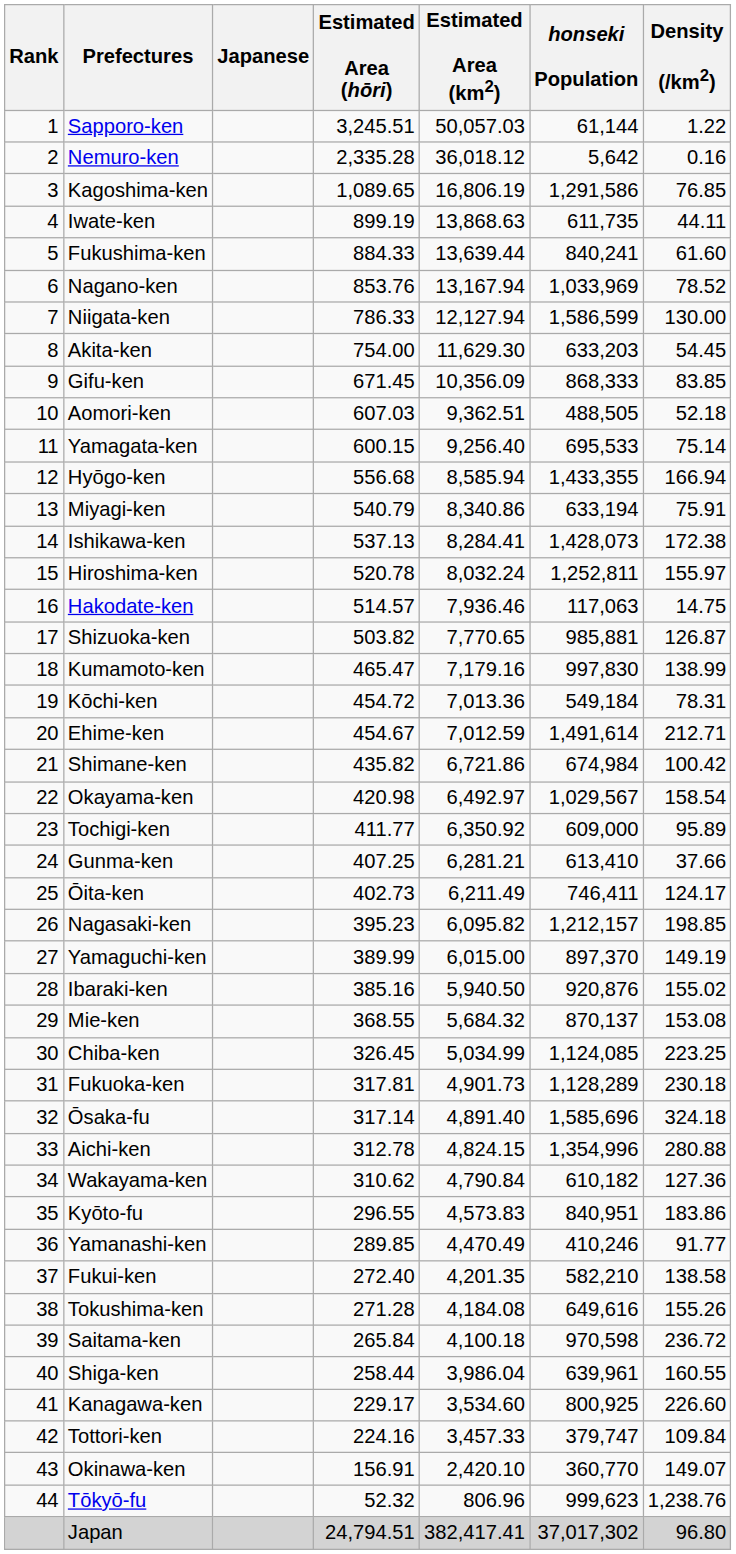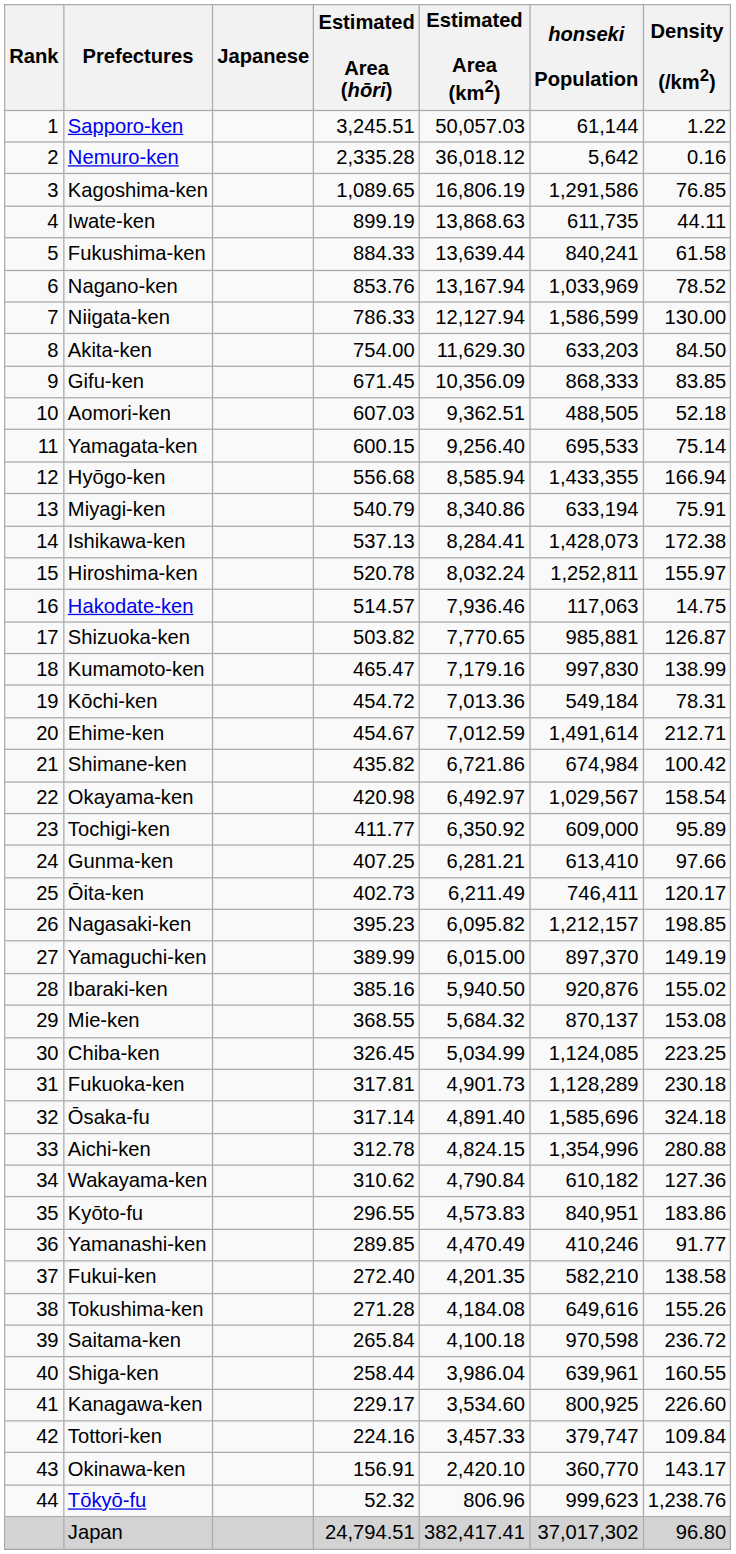Fukushima-ken | Density (/km2): 61.60 -> 61.58
Akita-ken | Density (/km2): 54.45 -> 84.50
Gunma-ken | Density (/km2): 37.66 -> 97.66
Ōita-ken | Density (/km2): 124.17 -> 120.17
Okinawa-ken | Density (/km2): 149.07 -> 143.17
